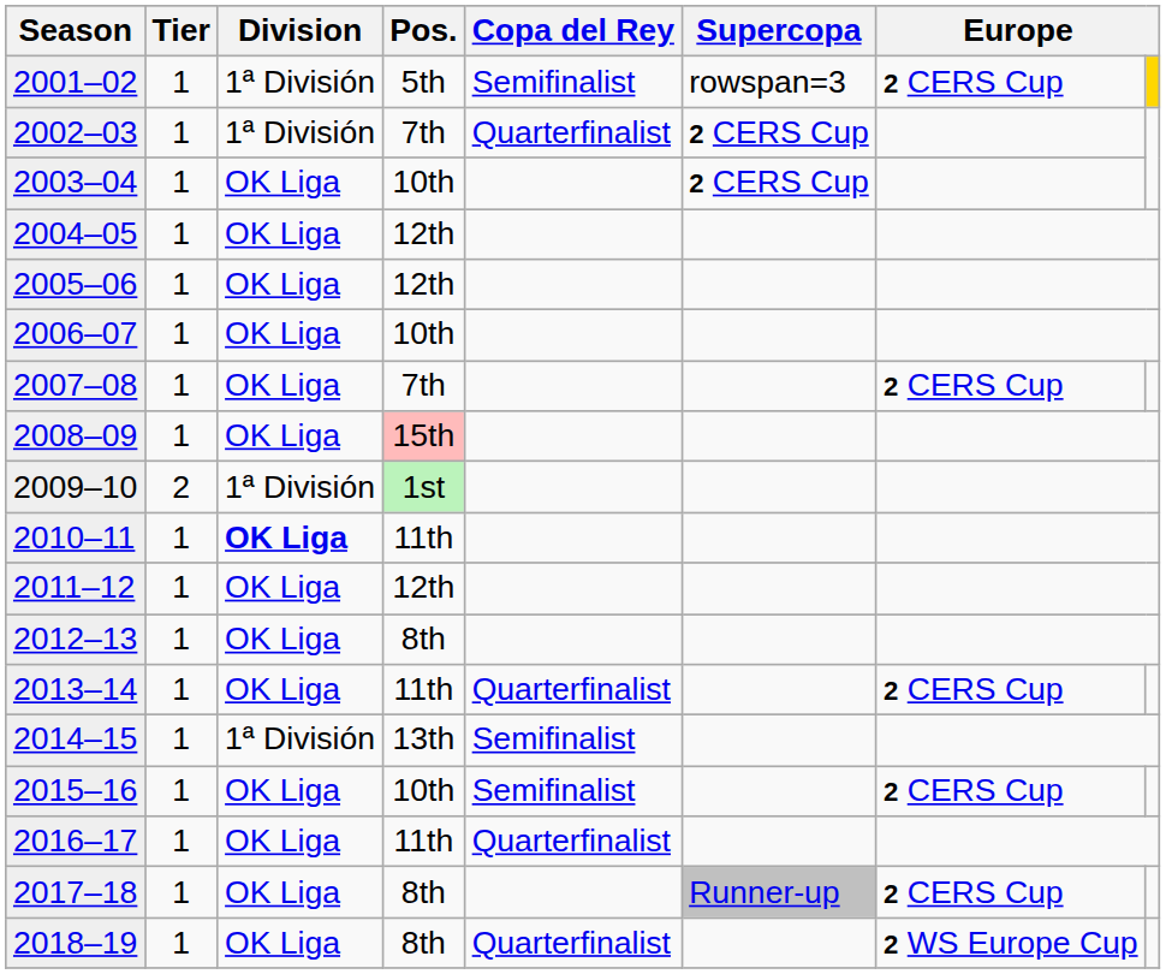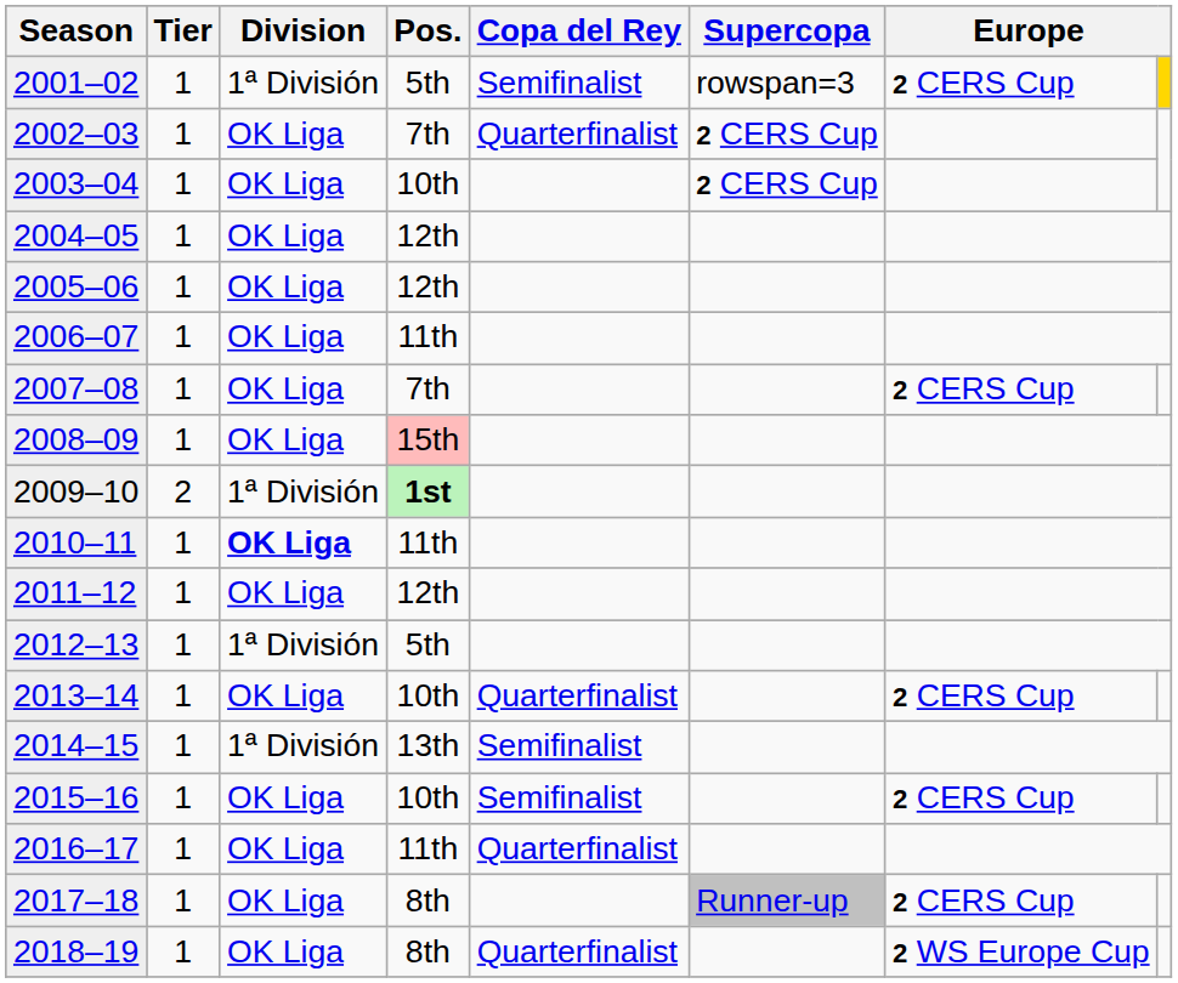2002–03 | Division: 1ª División -> OK Liga
2006–07 | Pos.: 10th -> 11th
2009–10 | Pos.: normal -> bold
2012–13 | Division: OK Liga -> 1ª División
2012–13 | Pos.: 8th -> 5th
2013–14 | Pos.: 11th -> 10th
